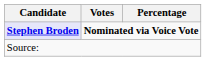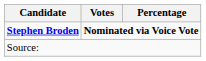Stephen Broden | Candidate: lavender background -> no background
